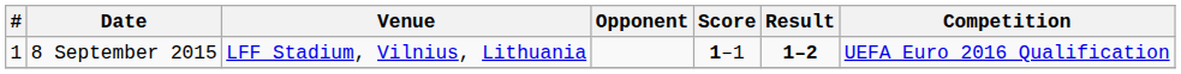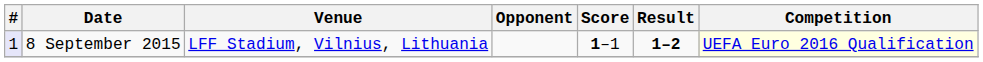8 September 2015 | #: no background -> lavender background
8 September 2015 | Competition: no background -> lightyellow background
